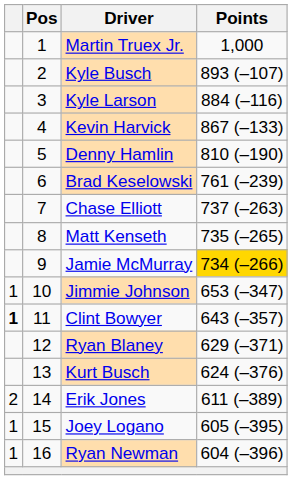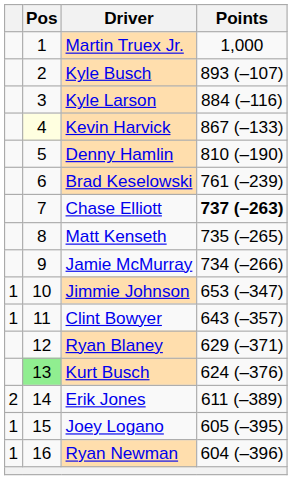Kevin Harvick | Pos: no background -> lightyellow background
Chase Elliott | Points: normal -> bold
Jamie McMurray | Points: gold background -> no background
Clint Bowyer | column 1: bold -> normal
Kurt Busch | Pos: no background -> lightgreen background
